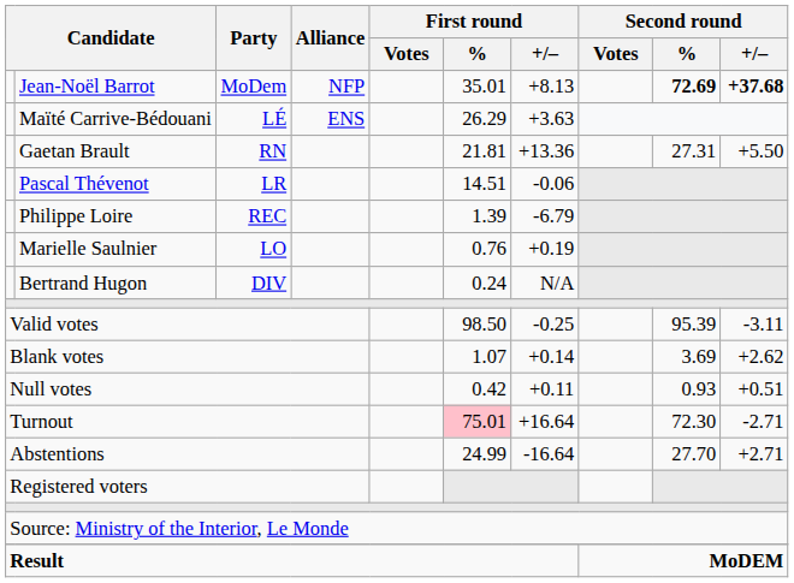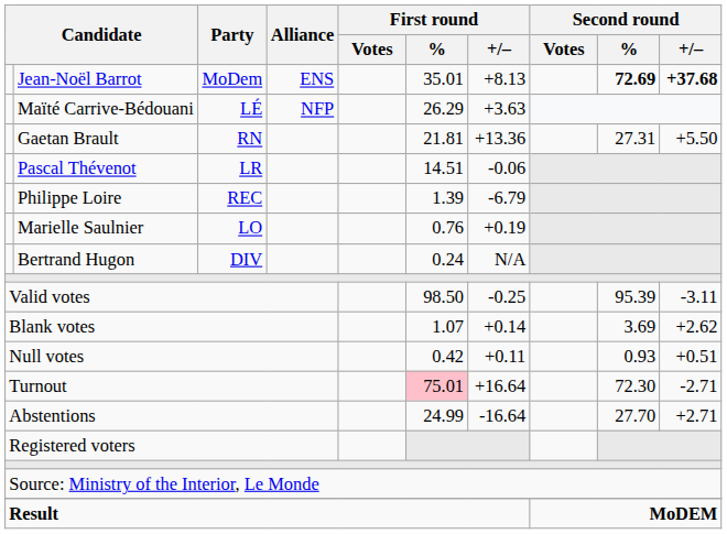Jean-Noël Barrot | Alliance: NFP -> ENS
Maïté Carrive-Bédouani | Alliance: ENS -> NFP
